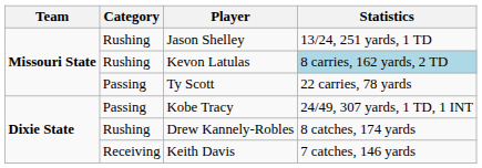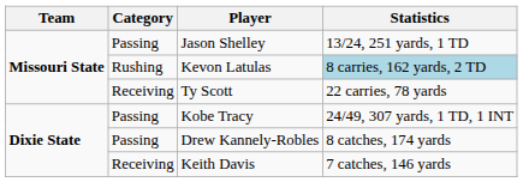Jason Shelley | Category: Rushing -> Passing
Ty Scott | Category: Passing -> Receiving
Drew Kannely-Robles | Category: Rushing -> Passing
